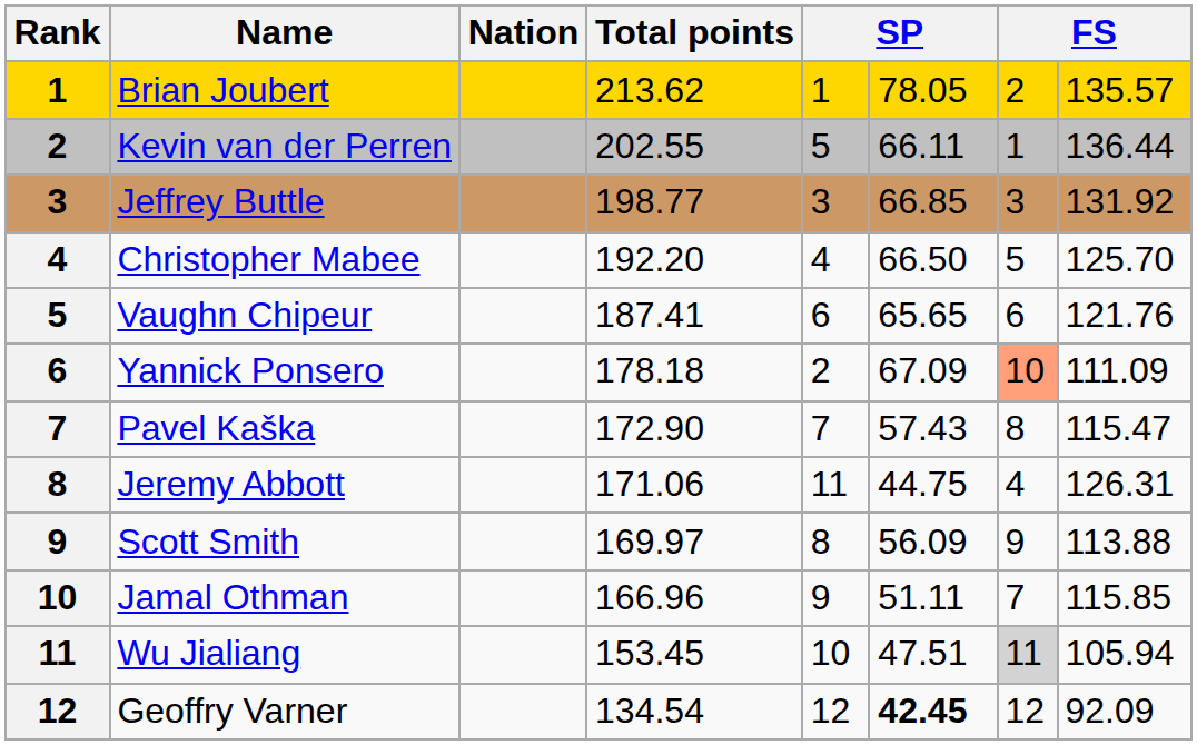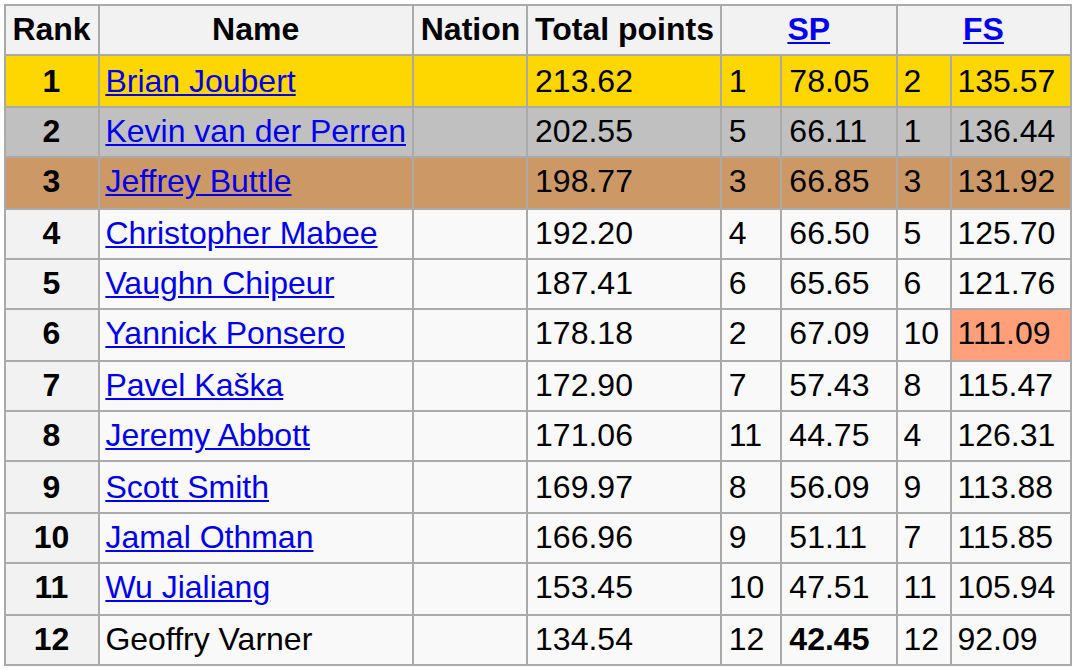Yannick Ponsero | column 7: lightsalmon background -> no background
Yannick Ponsero | column 8: no background -> lightsalmon background
Wu Jialiang | column 7: lightgrey background -> no background
